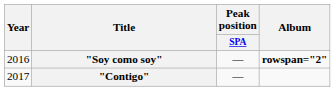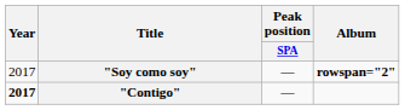"Soy como soy" | Year: 2016 -> 2017
"Contigo" | Year: normal -> bold
